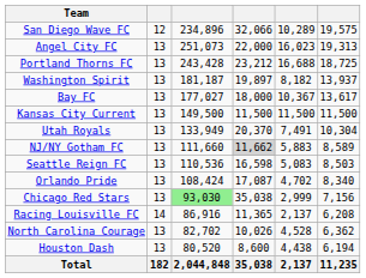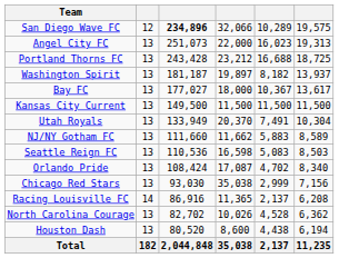San Diego Wave FC | column 3: normal -> bold
NJ/NY Gotham FC | column 4: lightgrey background -> no background
Chicago Red Stars | column 3: lightgreen background -> no background
